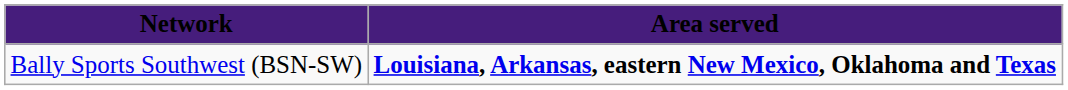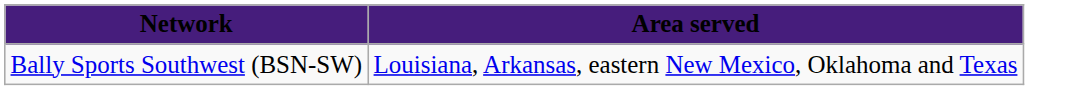Bally Sports Southwest (BSN-SW) | Area served: bold -> normal
